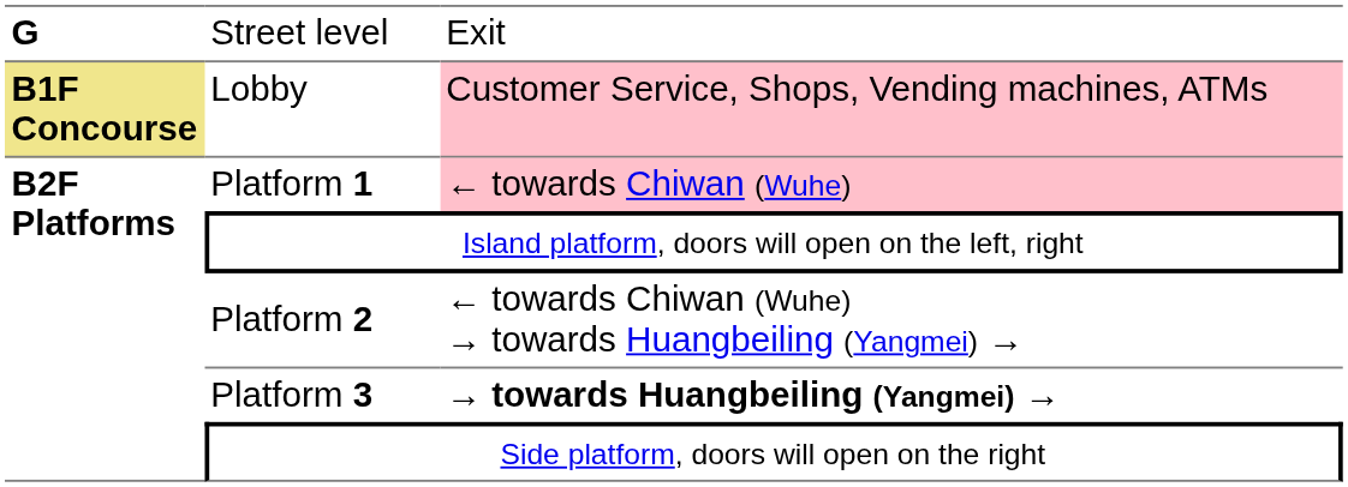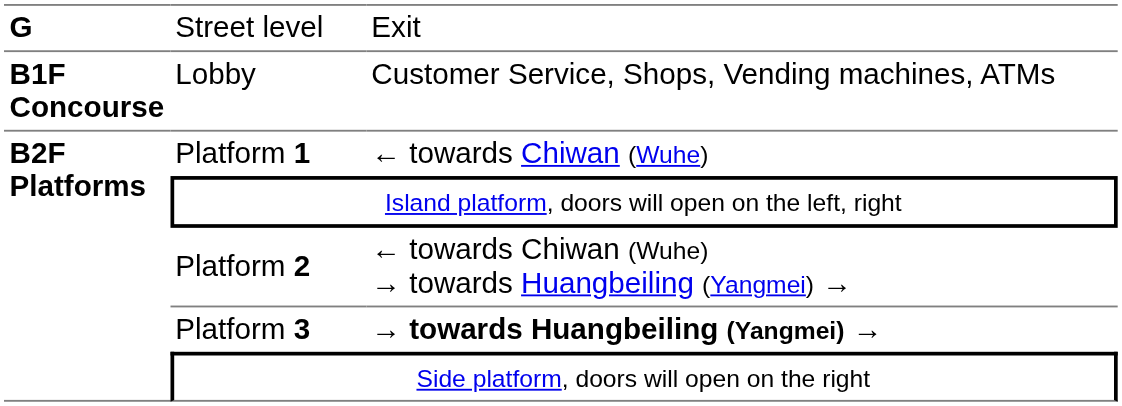Lobby | column 1: khaki background -> no background
Lobby | column 3: pink background -> no background
Platform 1 | column 3: pink background -> no background
